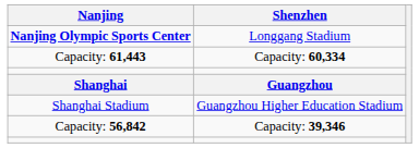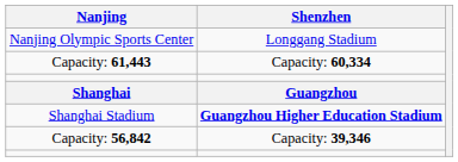Nanjing Olympic Sports Center | Nanjing: bold -> normal
Shanghai Stadium | Shenzhen: normal -> bold
